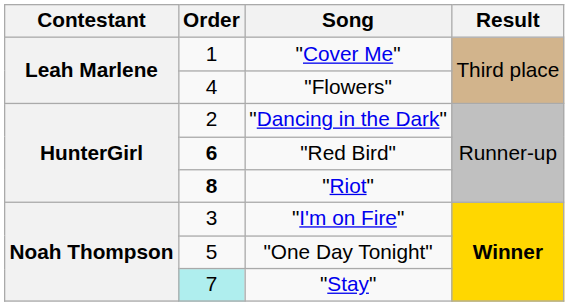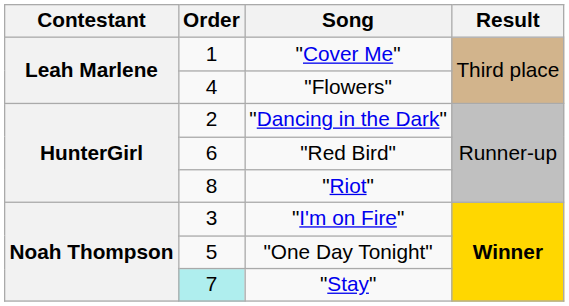"Red Bird" | Order: bold -> normal
"Riot" | Order: bold -> normal
